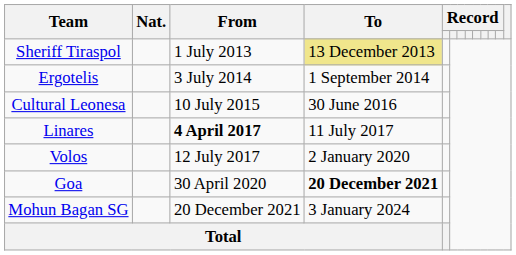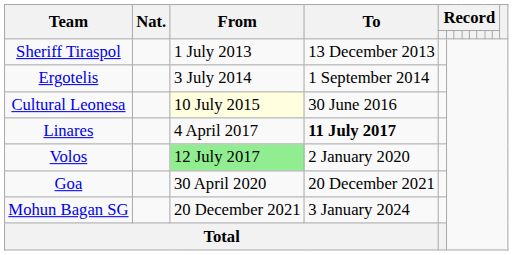Sheriff Tiraspol | To: khaki background -> no background
Cultural Leonesa | From: no background -> lightyellow background
Linares | From: bold -> normal
Linares | To: normal -> bold
Volos | From: no background -> lightgreen background
Goa | To: bold -> normal
